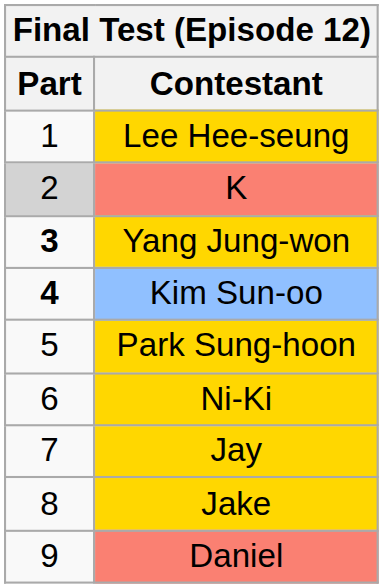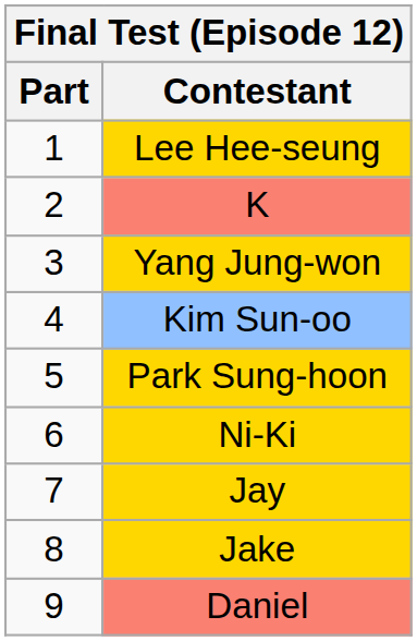K | Part: lightgrey background -> no background
Yang Jung-won | Part: bold -> normal
Kim Sun-oo | Part: bold -> normal
